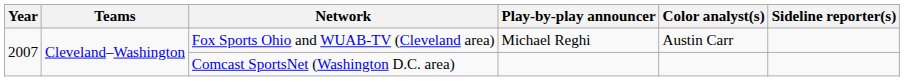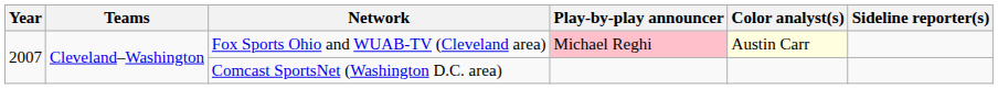Fox Sports Ohio and WUAB-TV (Cleveland area) | Play-by-play announcer: no background -> pink background
Fox Sports Ohio and WUAB-TV (Cleveland area) | Color analyst(s): no background -> lightyellow background
